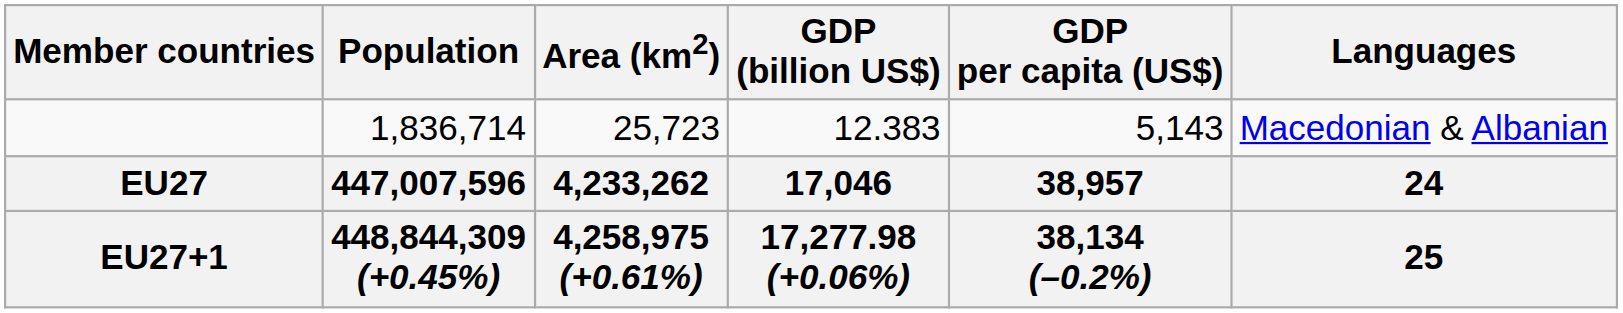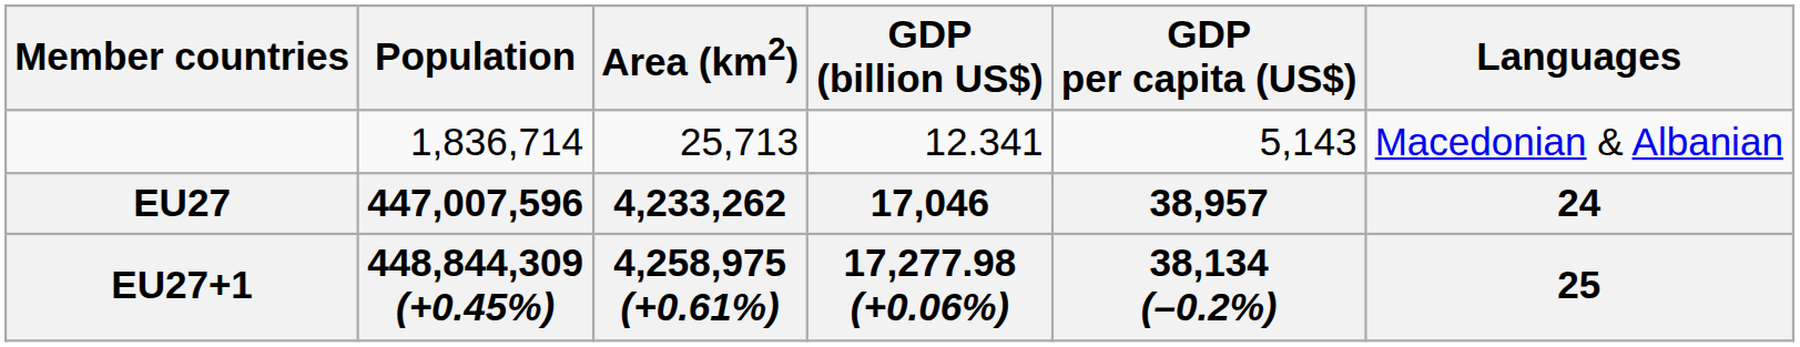row 2 | Area (km2): 25,723 -> 25,713
row 2 | GDP (billion US$): 12.383 -> 12.341
